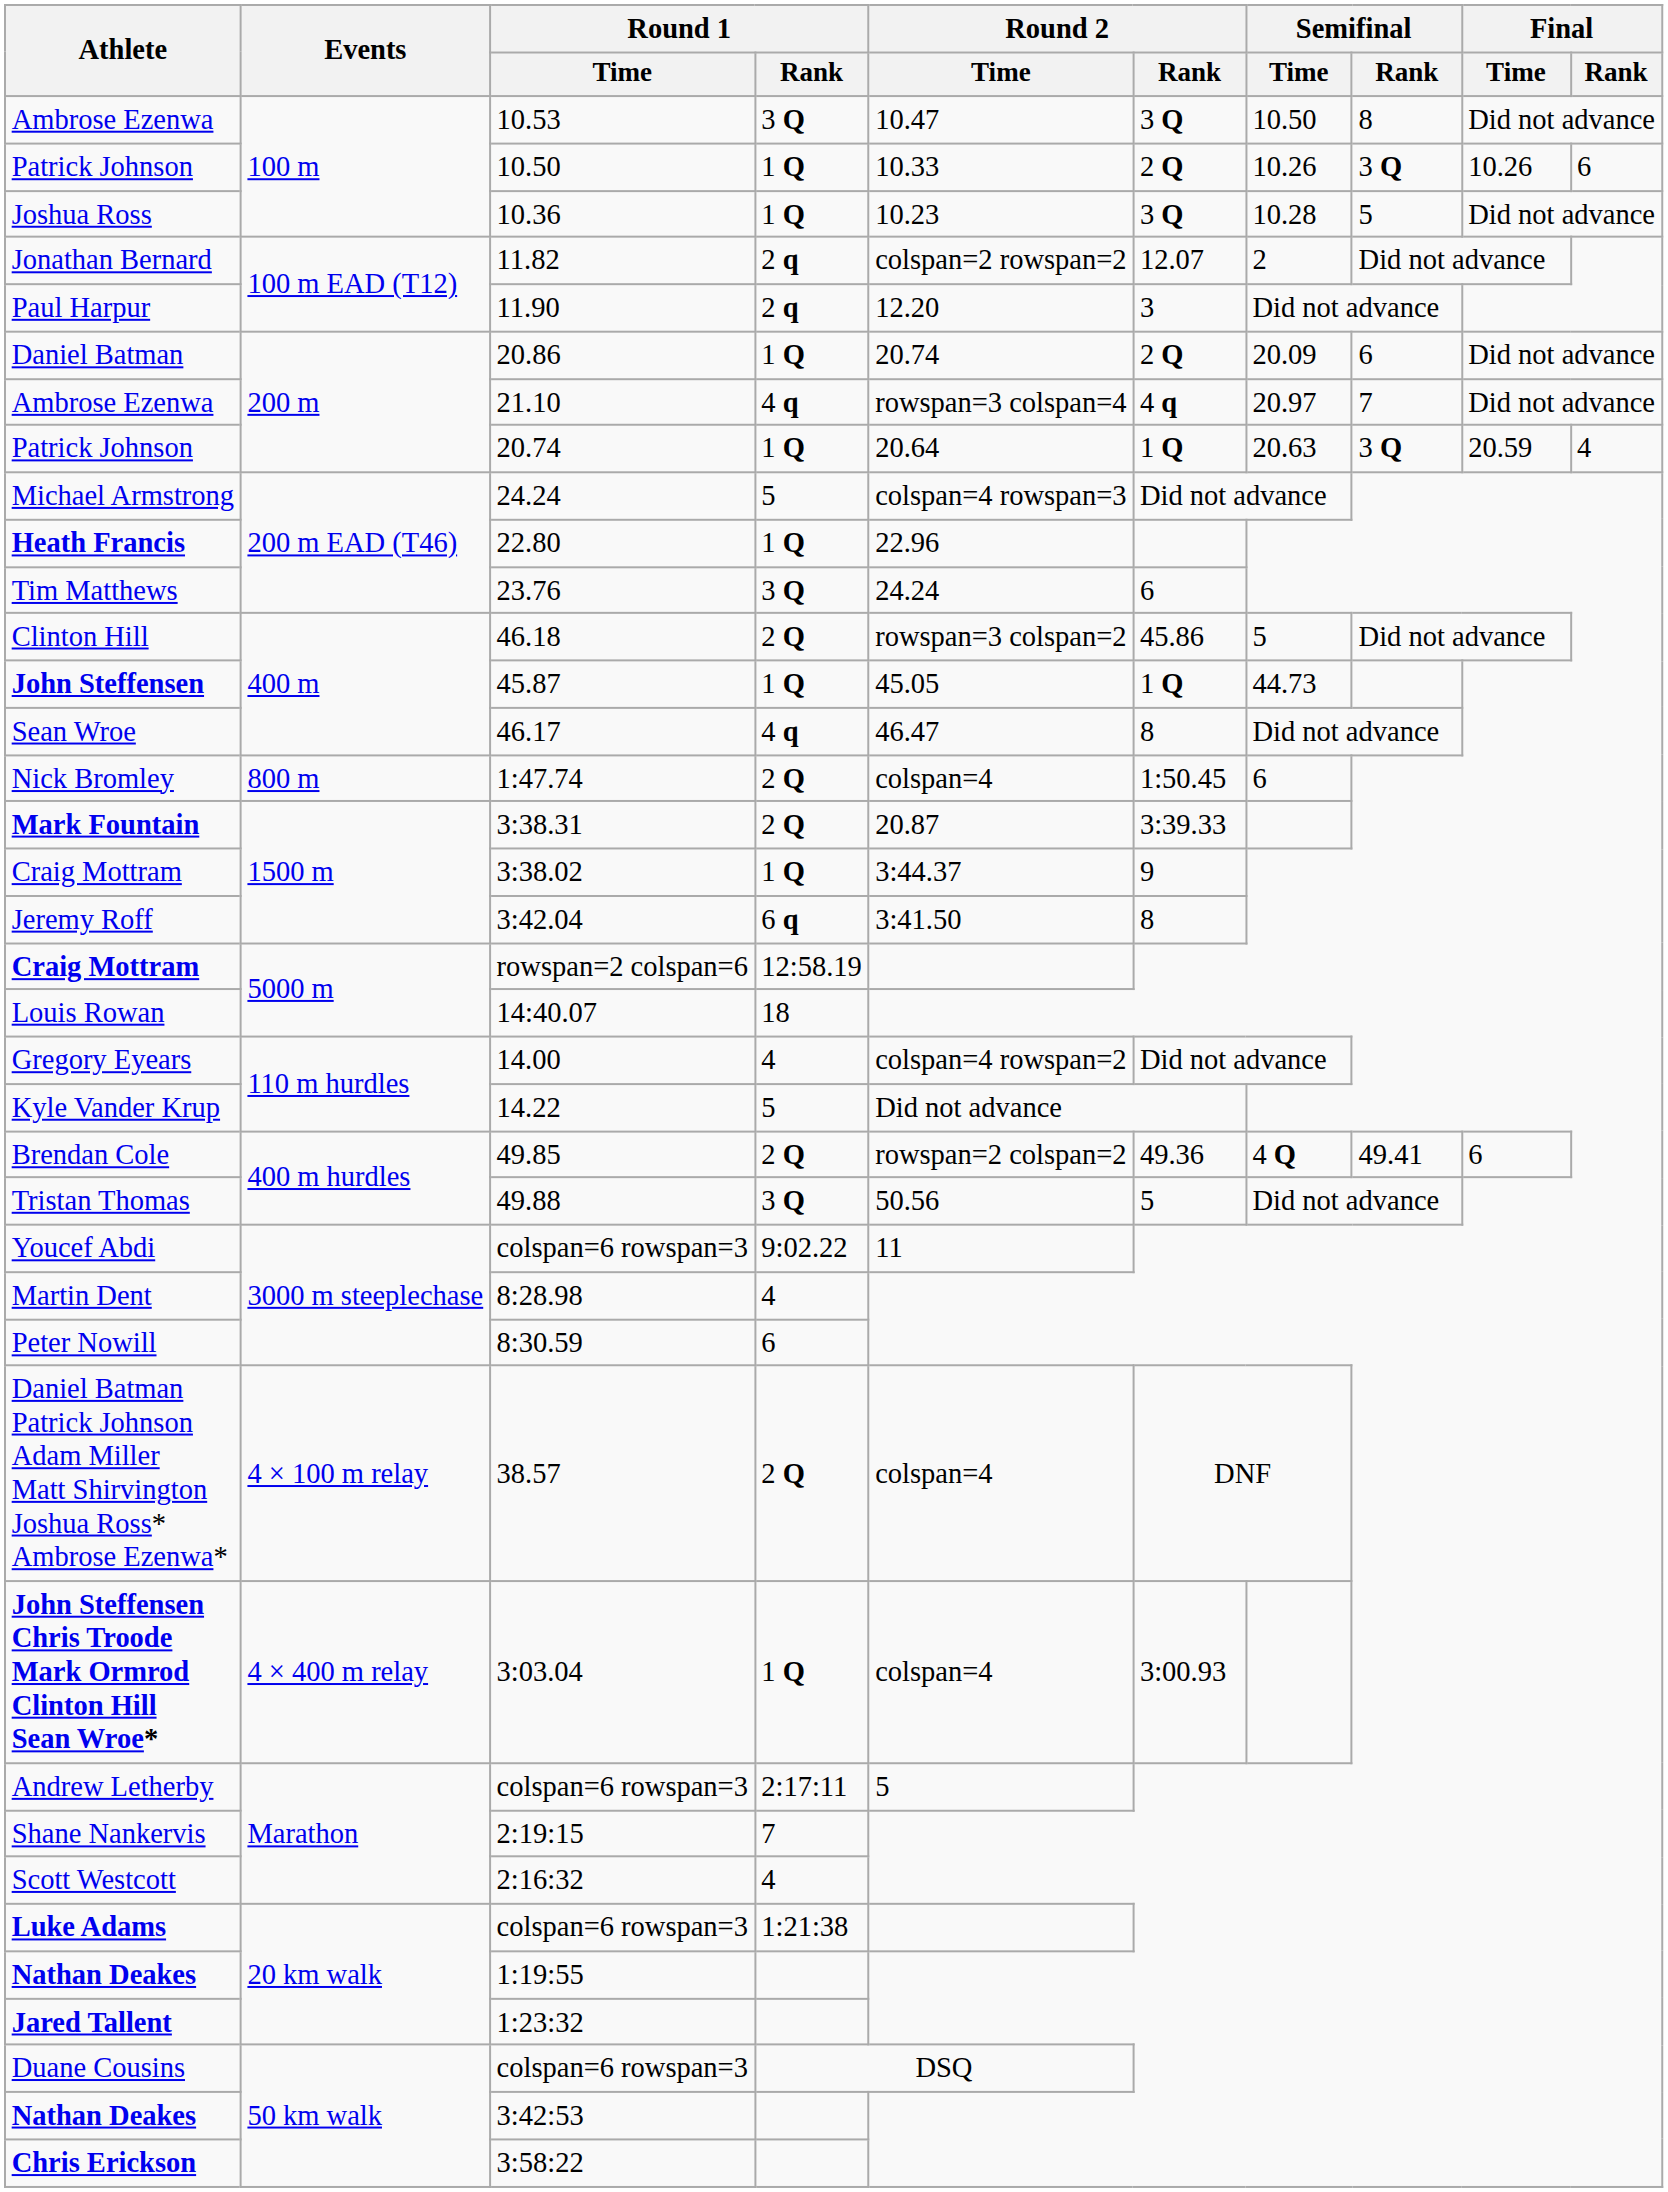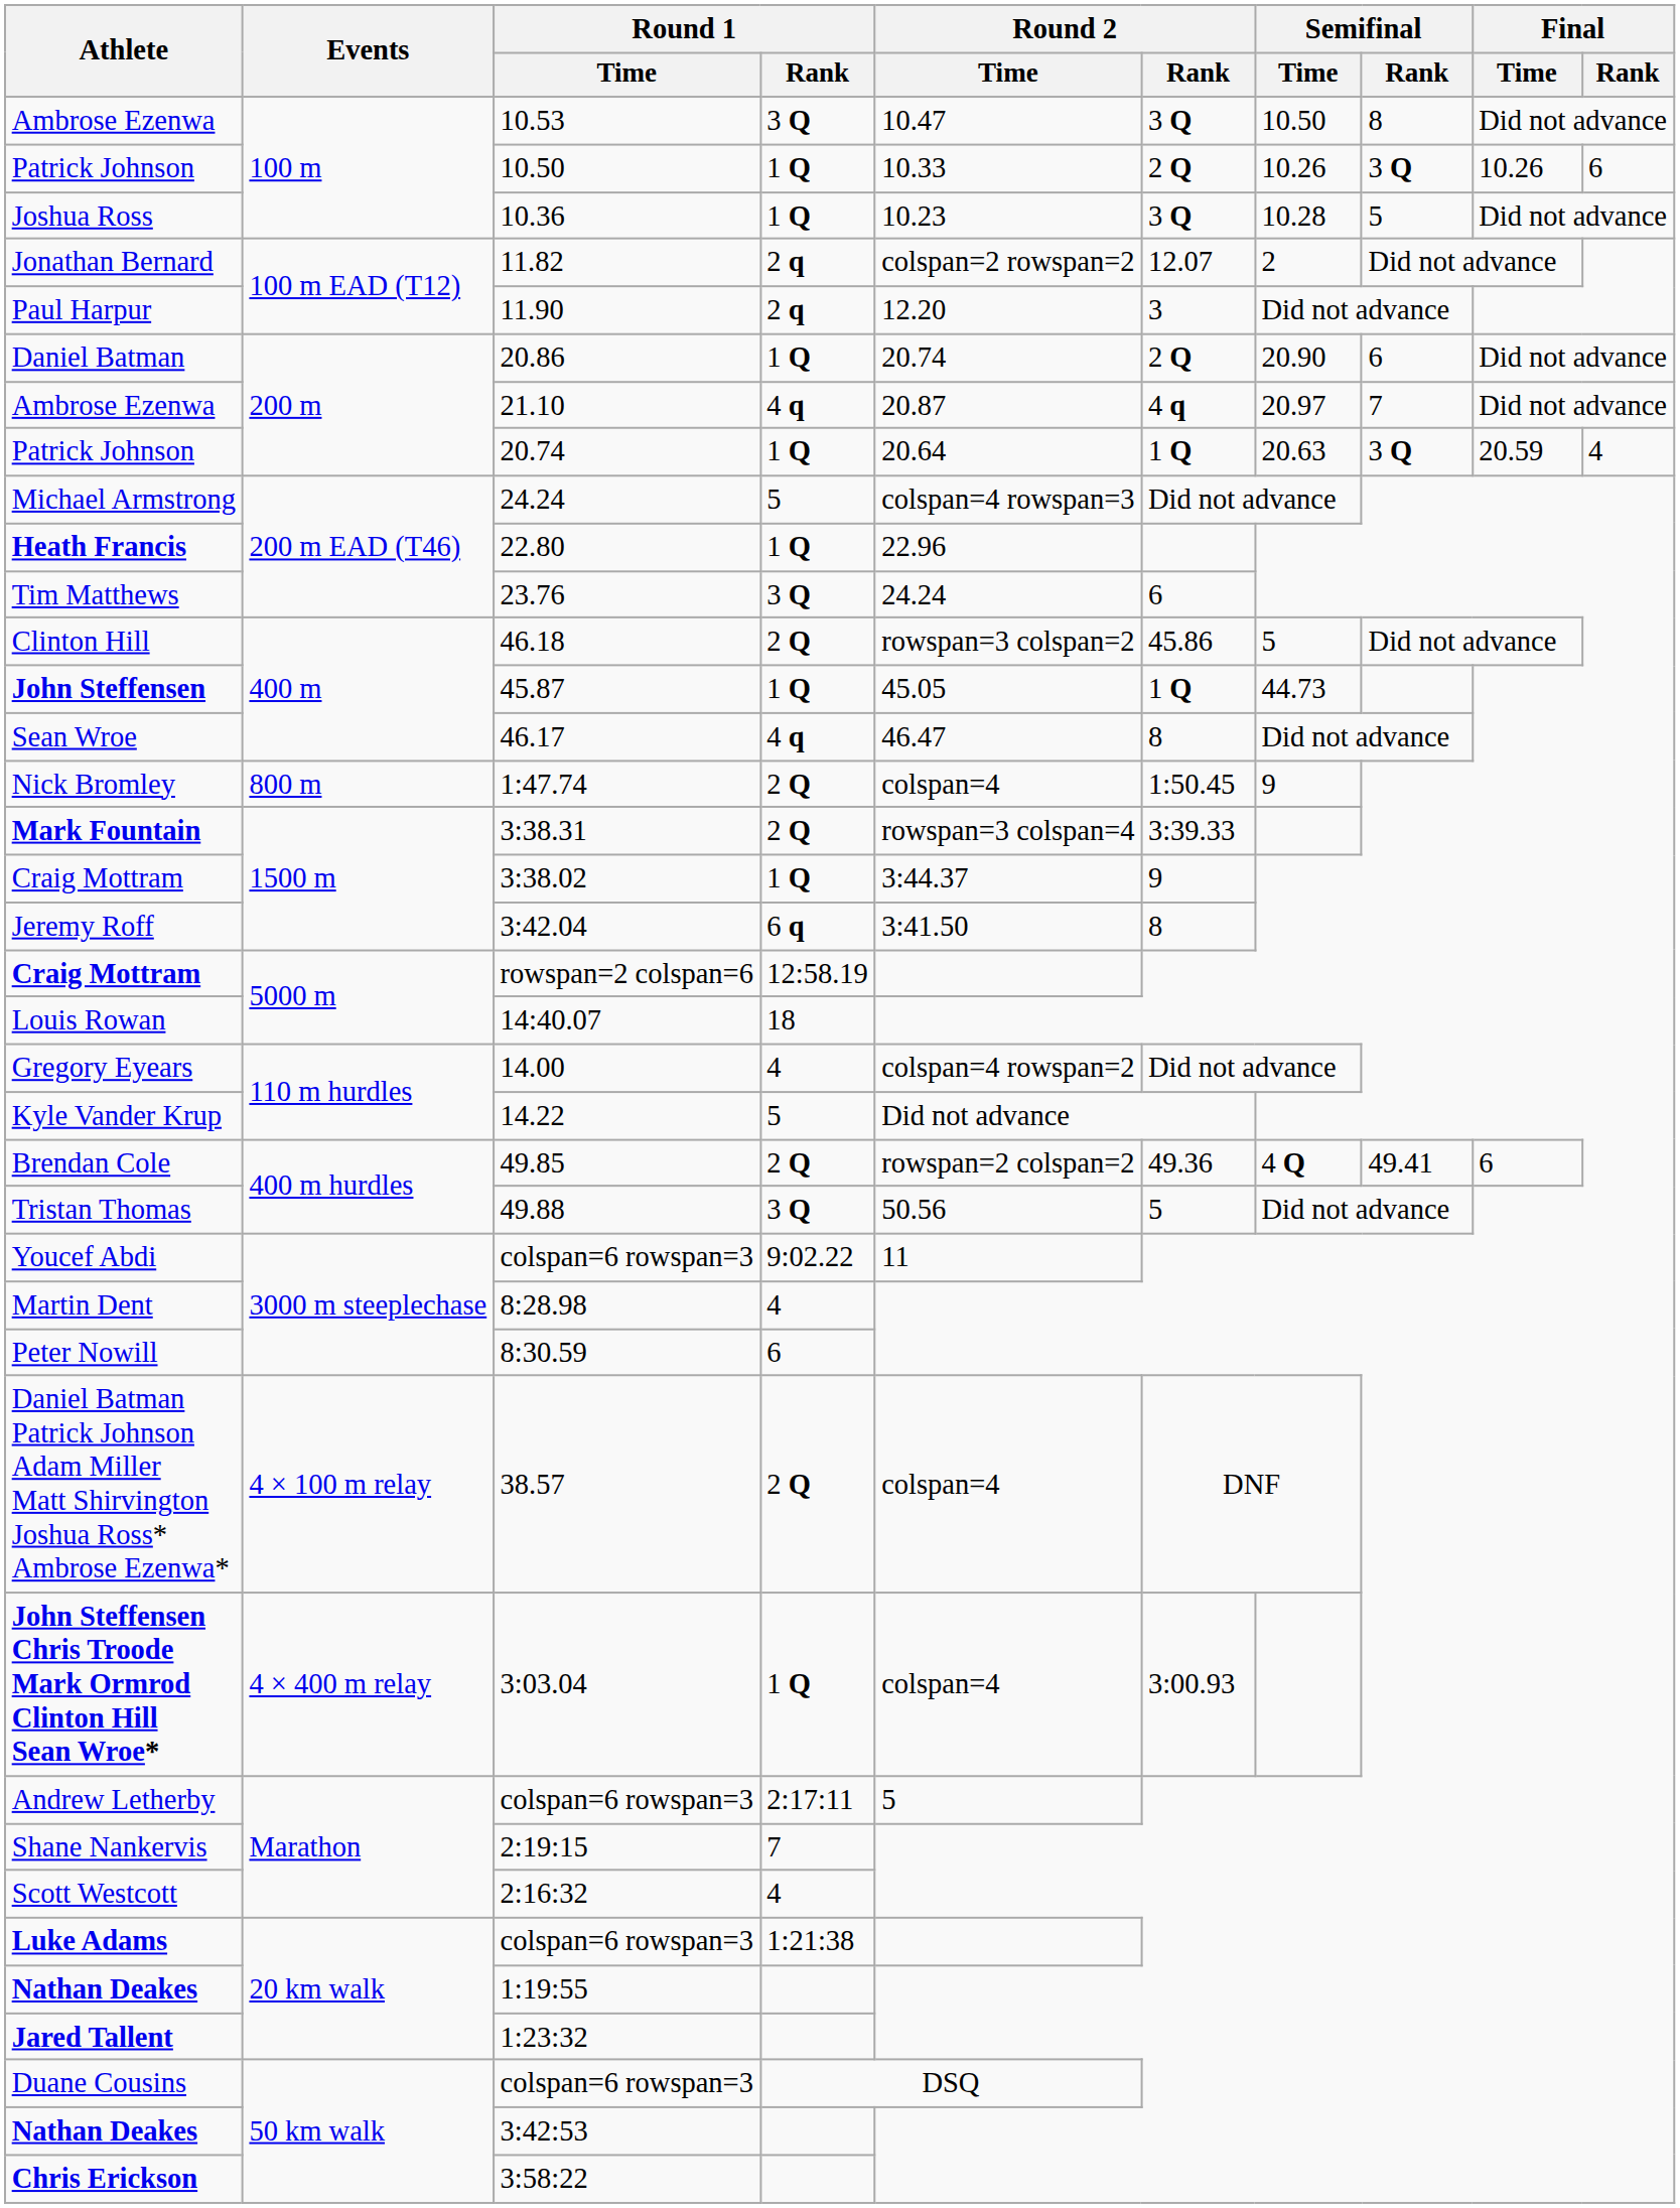20.86 | Semifinal / Time: 20.09 -> 20.90
21.10 | Round 2 / Time: rowspan=3 colspan=4 -> 20.87
1:47.74 | Semifinal / Time: 6 -> 9
3:38.31 | Round 2 / Time: 20.87 -> rowspan=3 colspan=4
